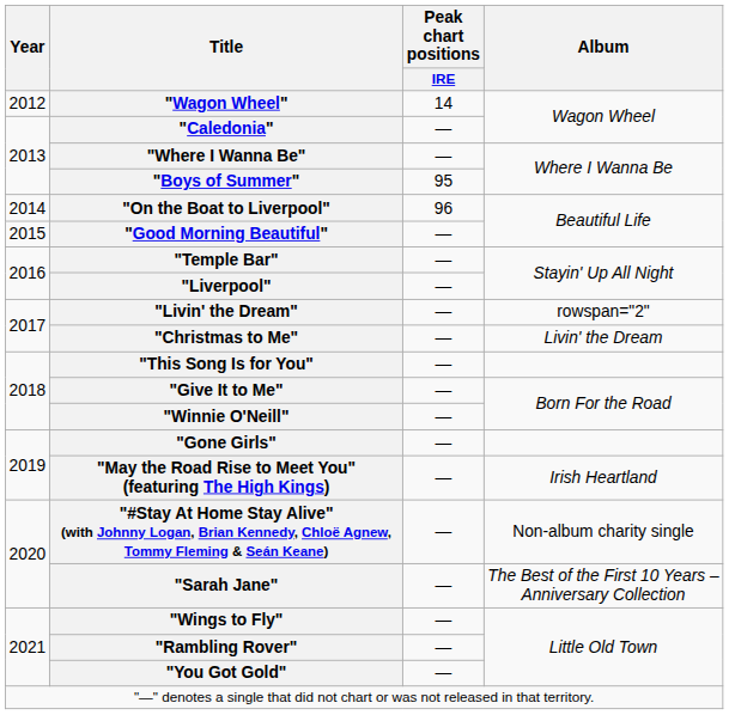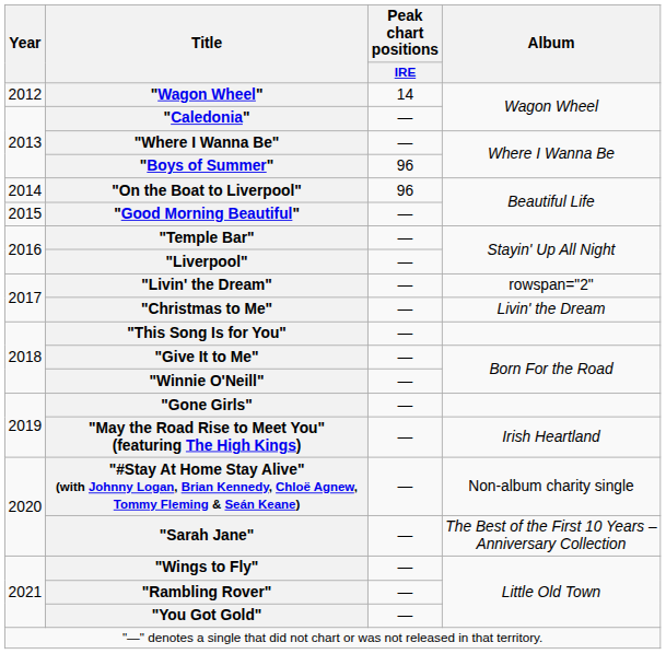"Boys of Summer" | Peak chart positions / IRE: 95 -> 96
